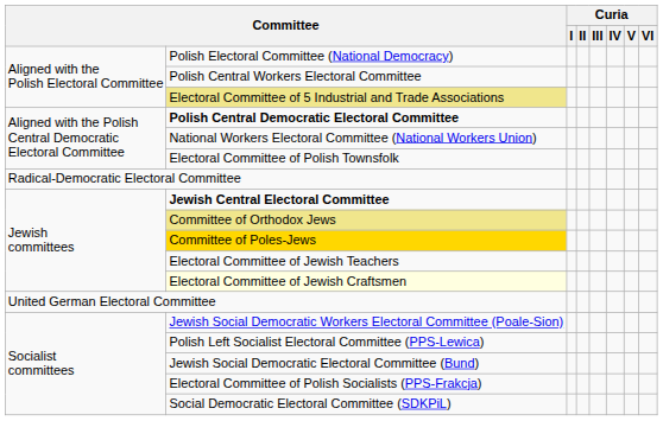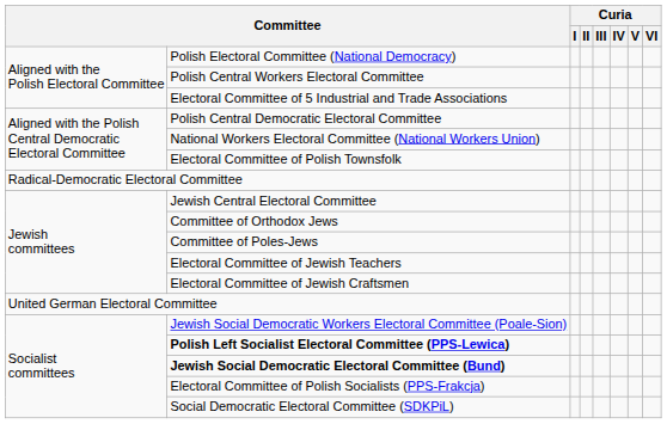Electoral Committee of 5 Industrial and Trade Associations | column 2: khaki background -> no background
Polish Central Democratic Electoral Committee | column 2: bold -> normal
Jewish Central Electoral Committee | column 2: bold -> normal
Committee of Orthodox Jews | column 2: khaki background -> no background
Committee of Poles-Jews | column 2: gold background -> no background
Electoral Committee of Jewish Craftsmen | column 2: lightyellow background -> no background
Polish Left Socialist Electoral Committee (PPS-Lewica) | column 2: normal -> bold
Jewish Social Democratic Electoral Committee (Bund) | column 2: normal -> bold
